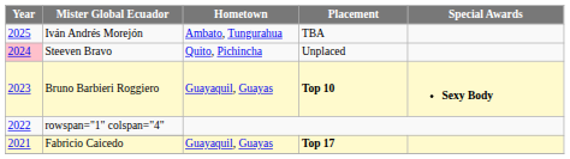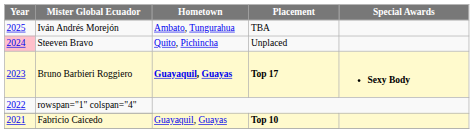Bruno Barbieri Roggiero | Hometown: normal -> bold
Bruno Barbieri Roggiero | Placement: Top 10 -> Top 17
Fabricio Caicedo | Placement: Top 17 -> Top 10
